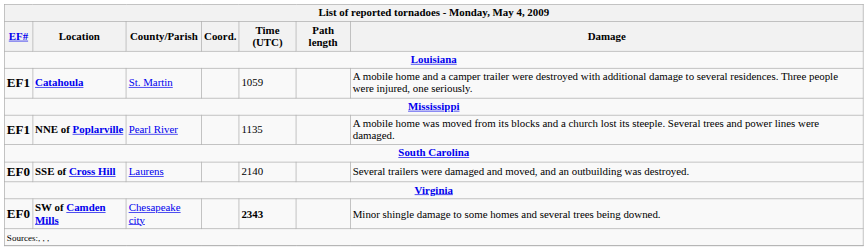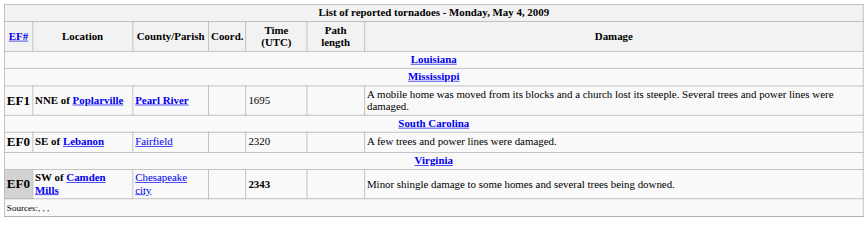- row: EF1 | Catahoula | St. Martin | 1059 | A mobile home and a camper trailer were destroyed with additional damage to several residences. Three people were injured, one seriously.
NNE of Poplarville | County/Parish: normal -> bold
NNE of Poplarville | Time (UTC): 1135 -> 1695
- row: EF0 | SSE of Cross Hill | Laurens | 2140 | Several trailers were damaged and moved, and an outbuilding was destroyed.
+ row: EF0 | SE of Lebanon | Fairfield | 2320 | A few trees and power lines were damaged.
SW of Camden Mills | EF#: no background -> lightgrey background
